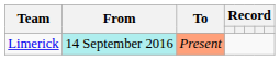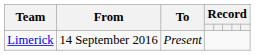Limerick | From: paleturquoise background -> no background
Limerick | To: lightsalmon background -> no background
